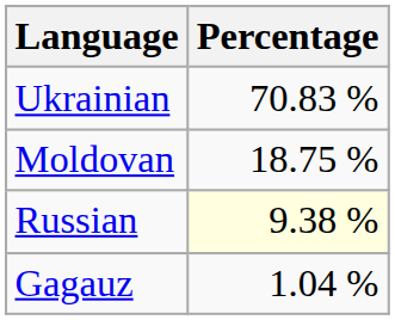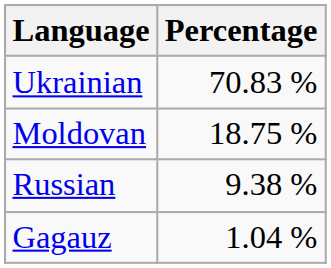Russian | Percentage: lightyellow background -> no background
